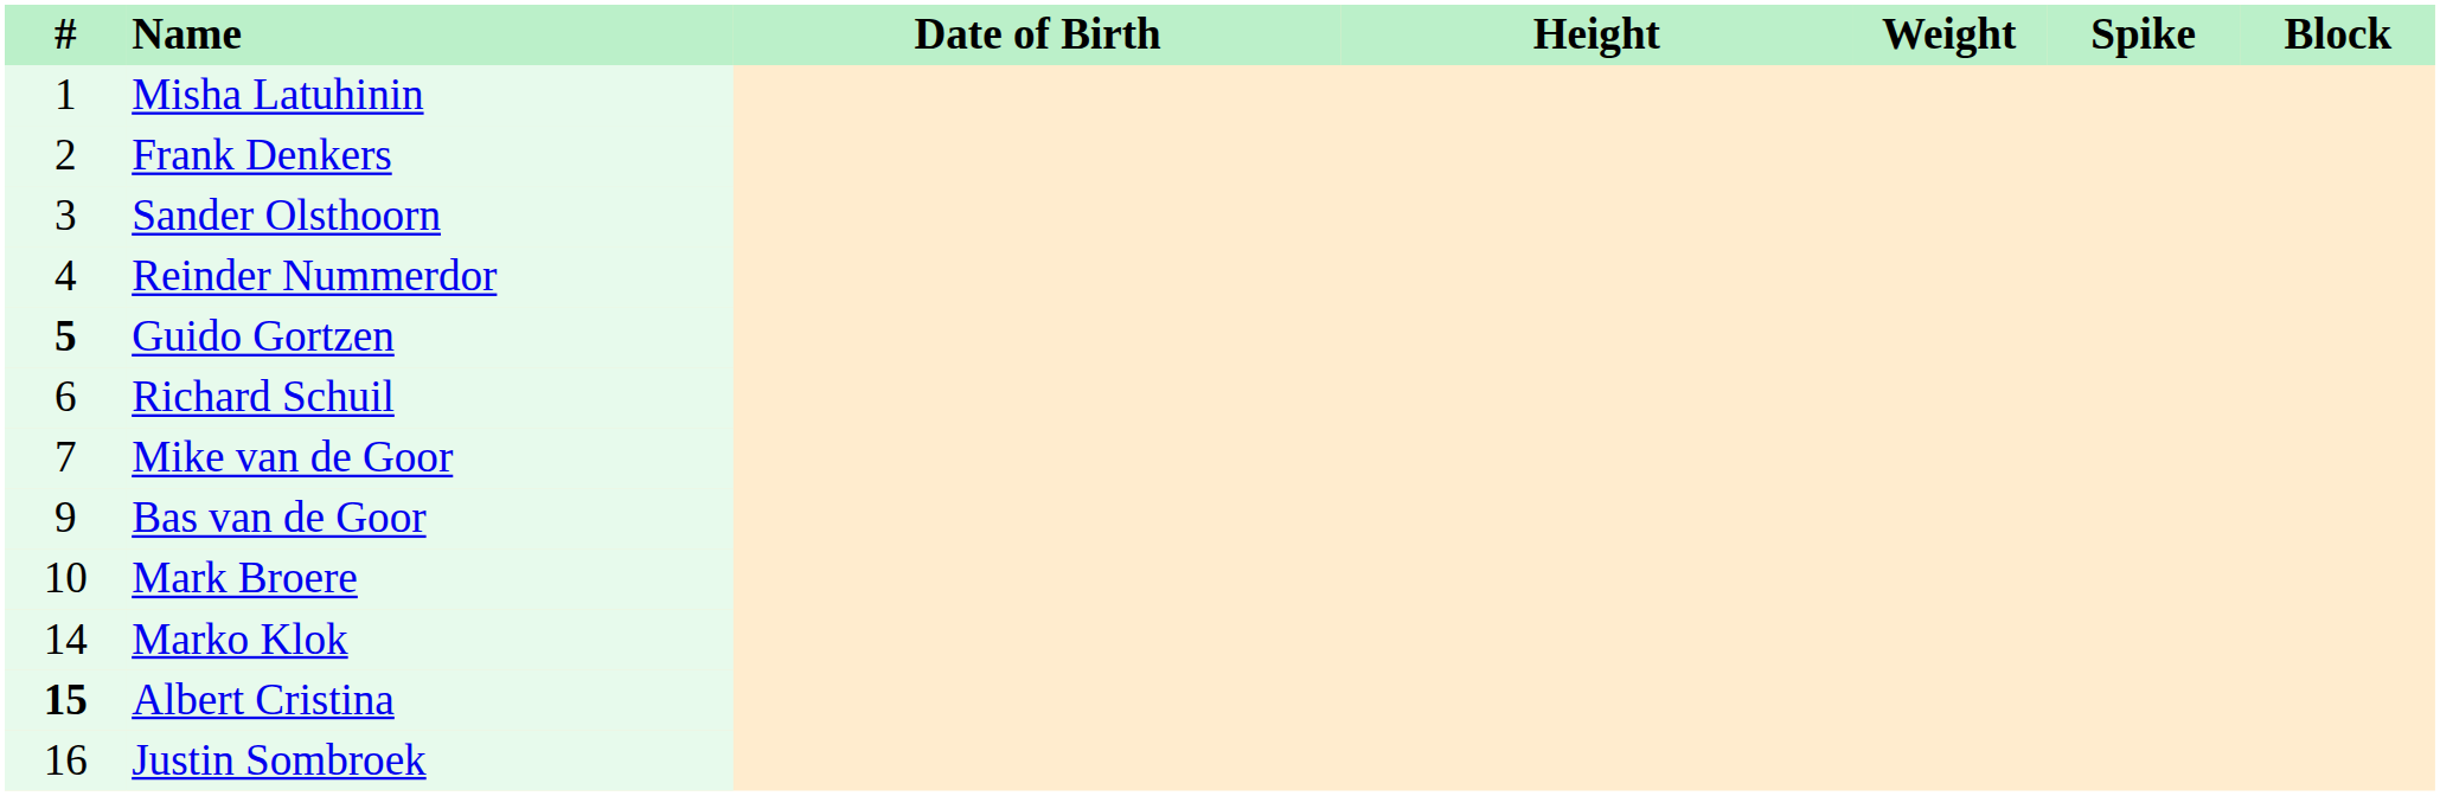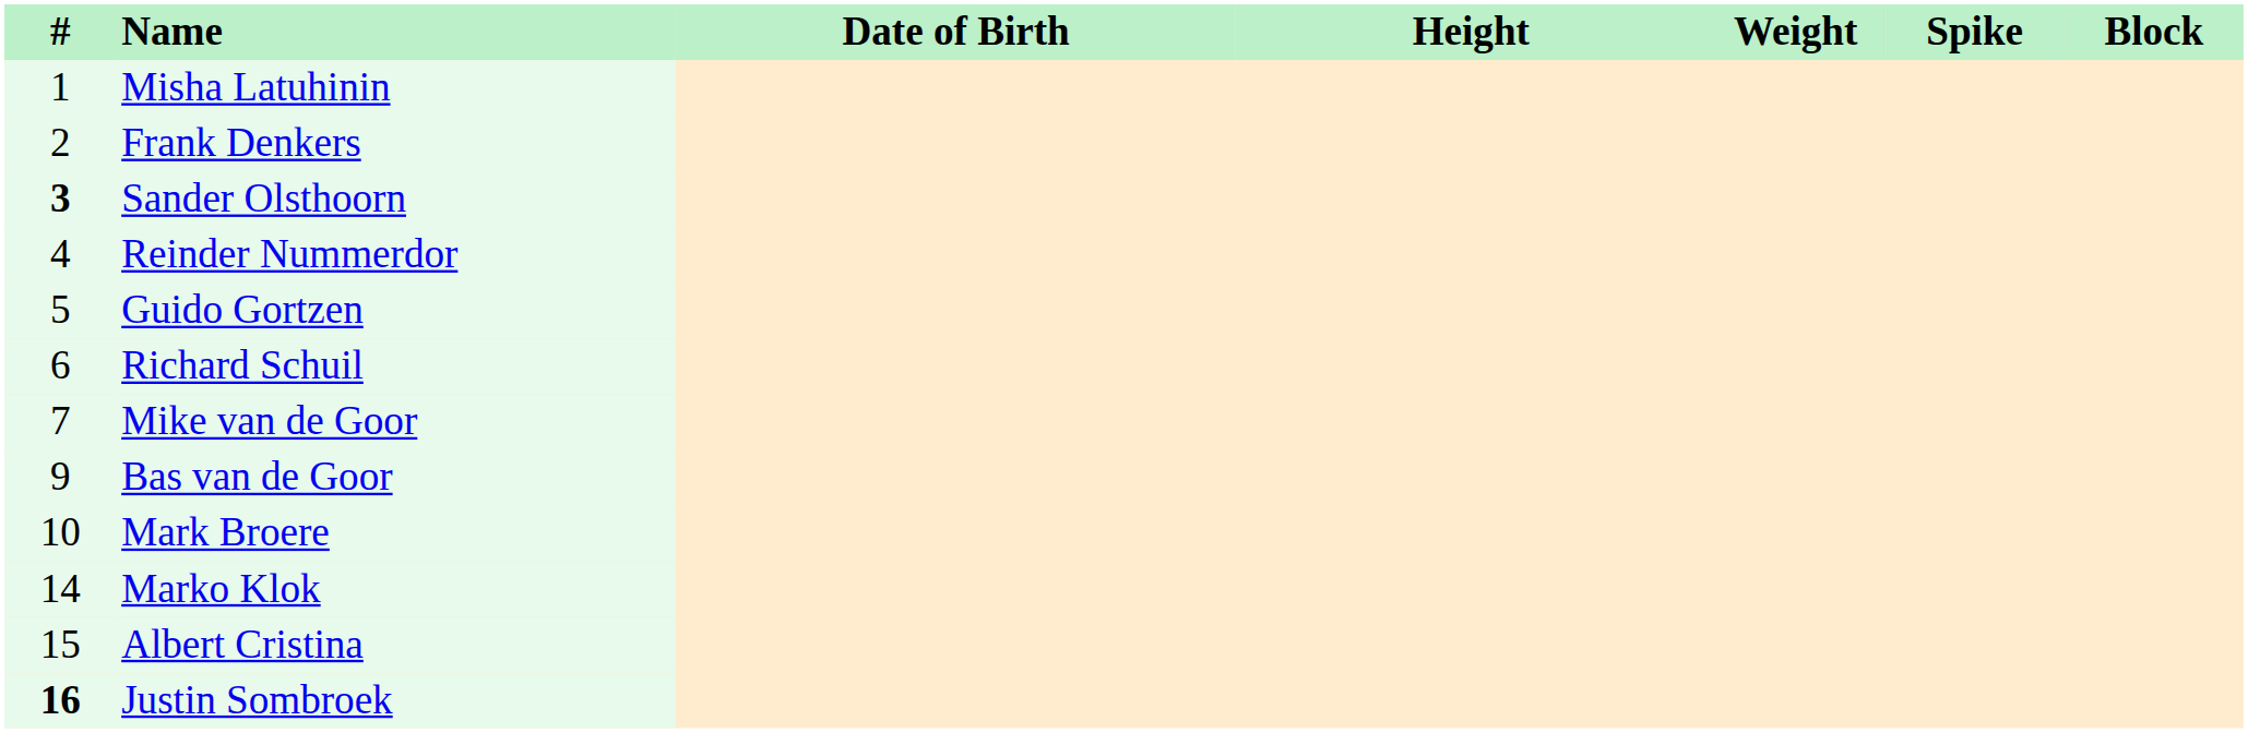Sander Olsthoorn | #: normal -> bold
Guido Gortzen | #: bold -> normal
Albert Cristina | #: bold -> normal
Justin Sombroek | #: normal -> bold
